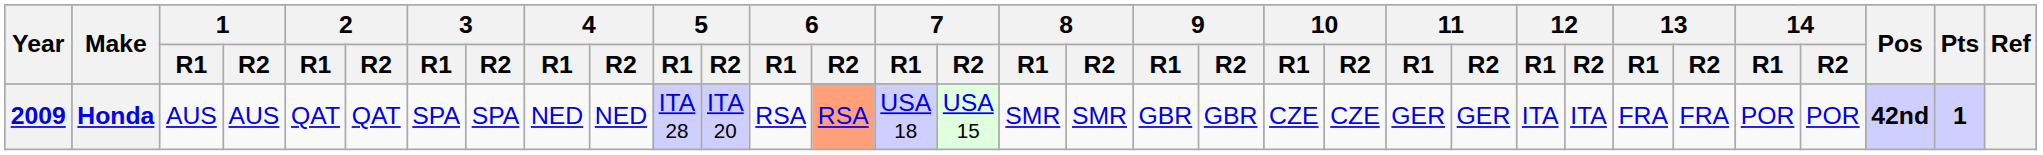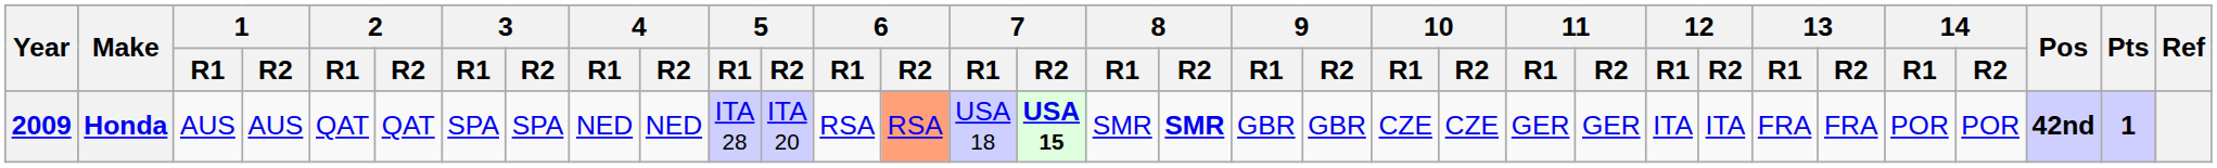Honda | 7 / R2: normal -> bold
Honda | 8 / R2: normal -> bold
